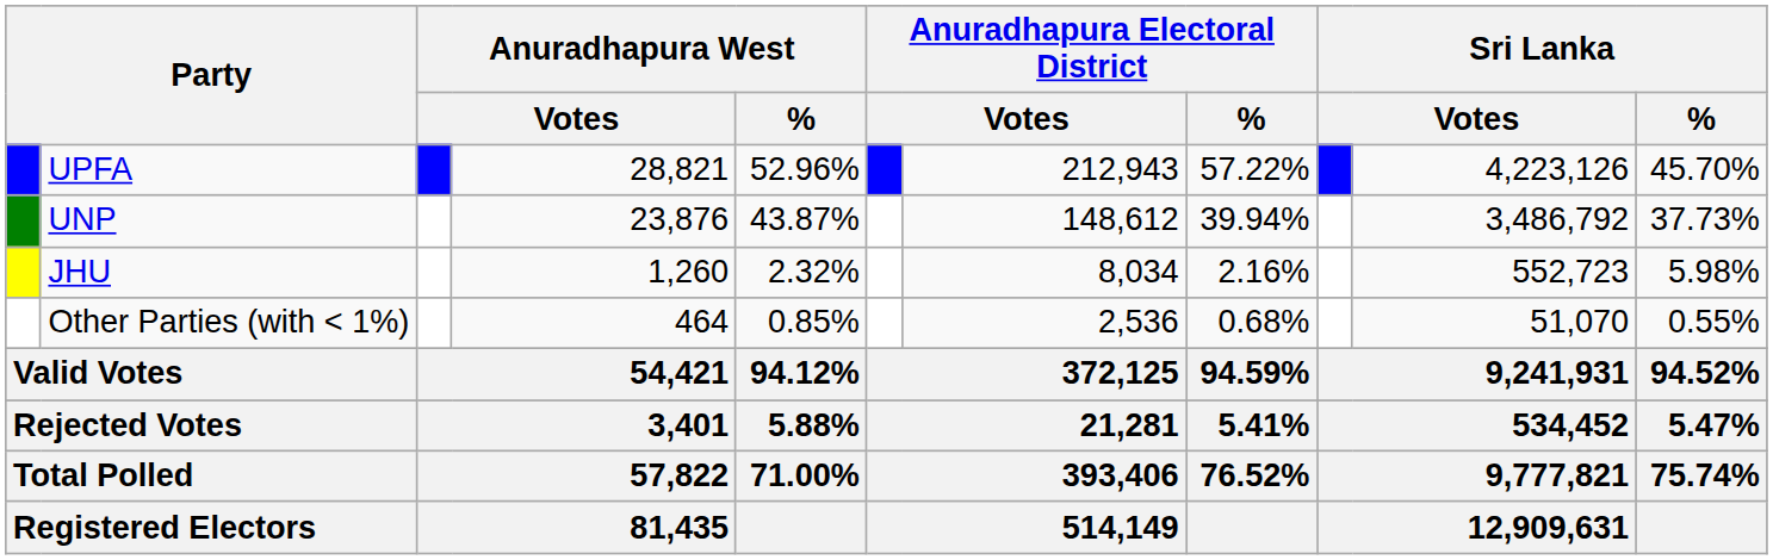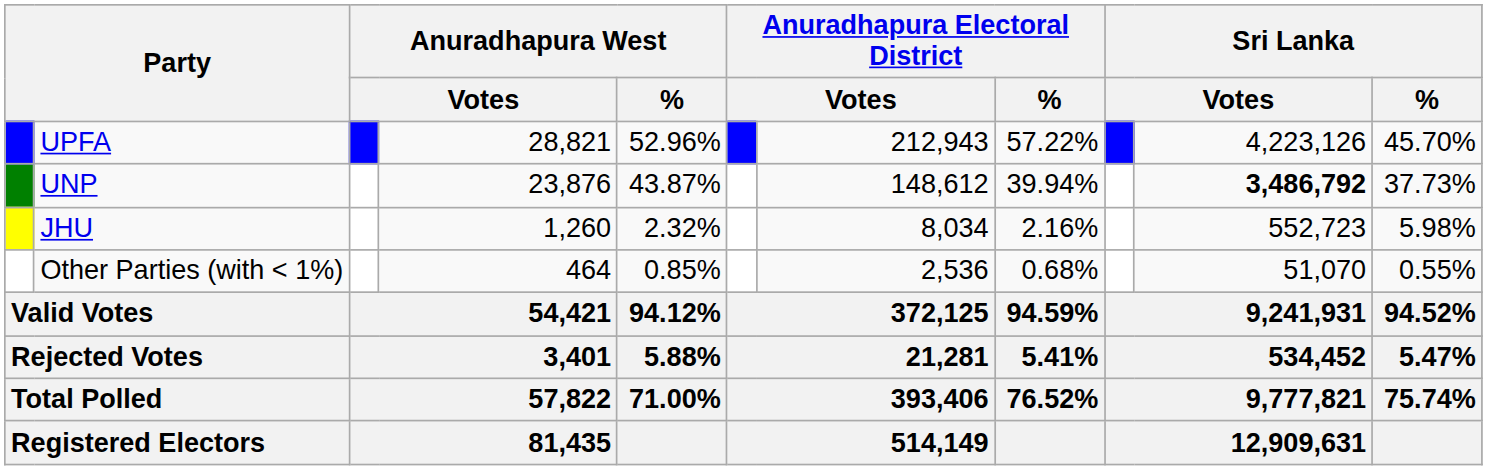UNP | column 10: normal -> bold
